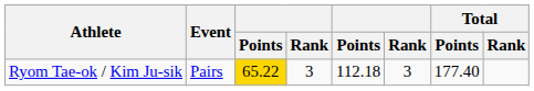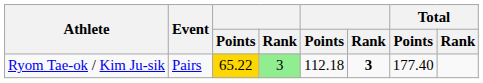Ryom Tae-ok / Kim Ju-sik | column 4: no background -> lightgreen background
Ryom Tae-ok / Kim Ju-sik | column 6: normal -> bold
